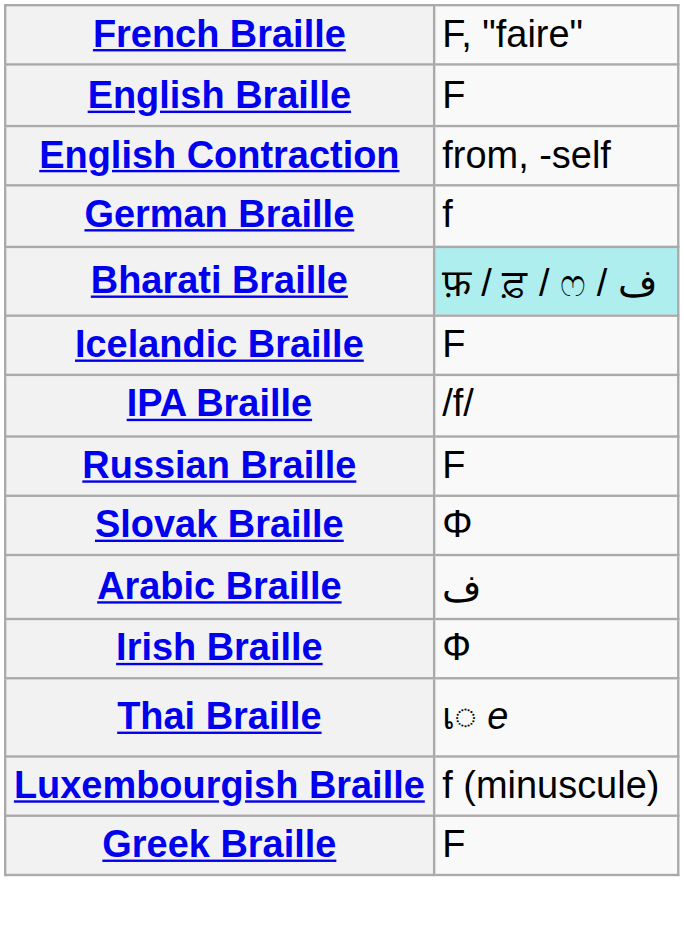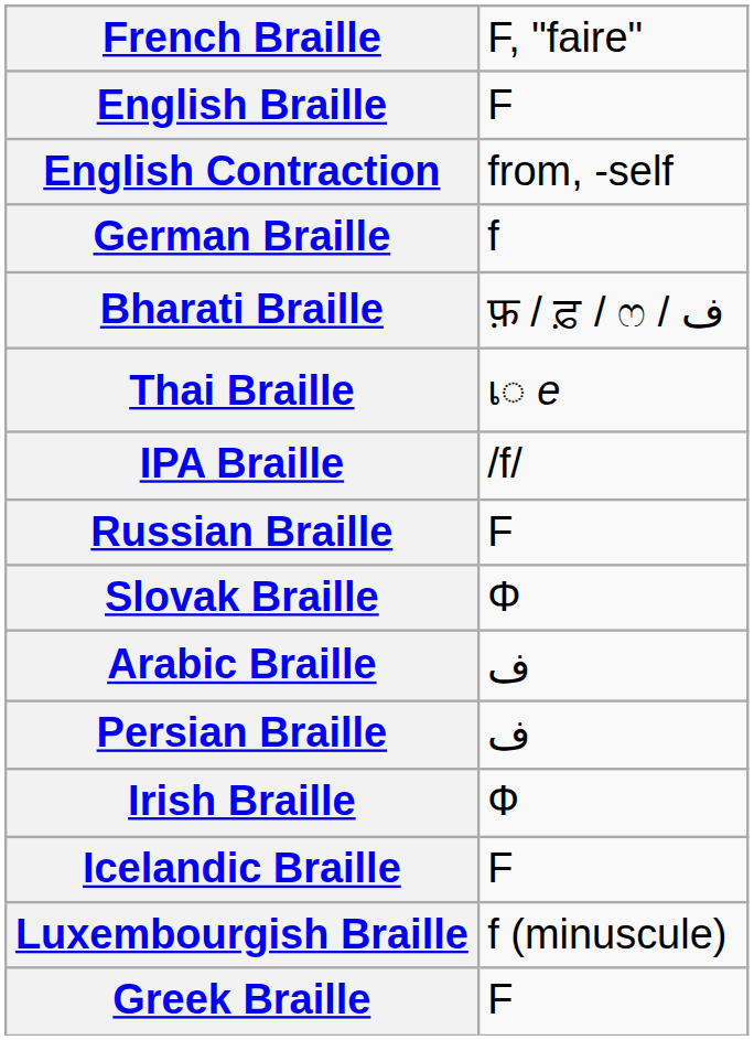Bharati Braille | column 2: paleturquoise background -> no background
rows swapped: Icelandic Braille <-> Thai Braille
+ row: Persian Braille | ف
